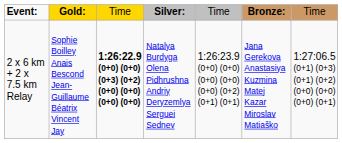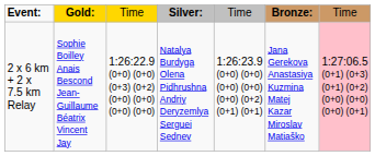2 x 6 km + 2 x 7.5 km Relay | column 3: bold -> normal
2 x 6 km + 2 x 7.5 km Relay | column 7: no background -> pink background
